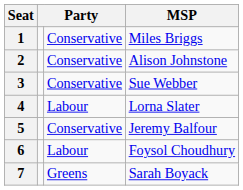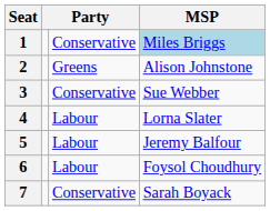1 | MSP: no background -> lightblue background
2 | column 3: Conservative -> Greens
5 | column 3: Conservative -> Labour
7 | column 3: Greens -> Conservative
